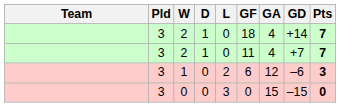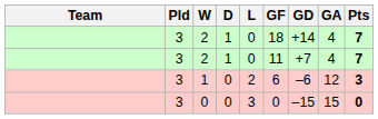columns swapped: GA <-> GD
